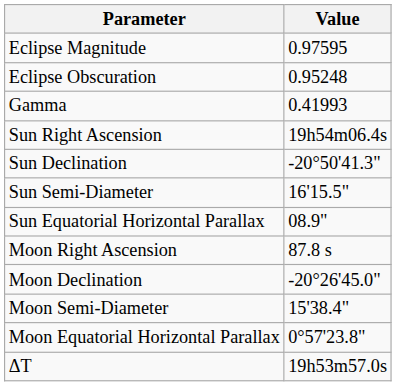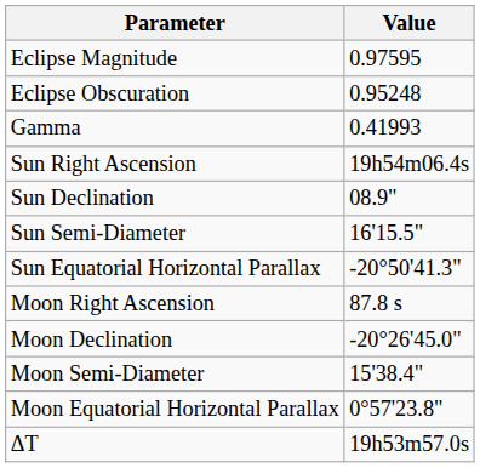Sun Declination | Value: -20°50'41.3" -> 08.9"
Sun Equatorial Horizontal Parallax | Value: 08.9" -> -20°50'41.3"
